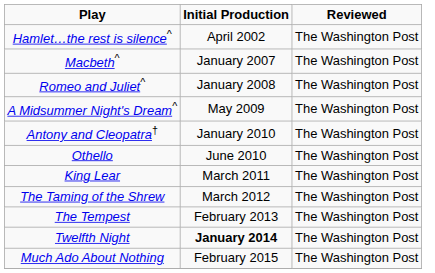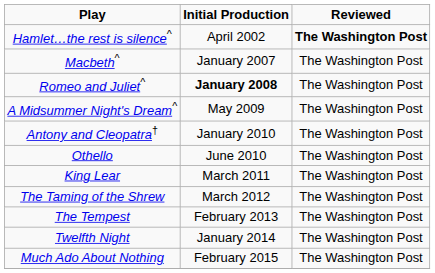Hamlet…the rest is silence^ | Reviewed: normal -> bold
Romeo and Juliet^ | Initial Production: normal -> bold
Twelfth Night | Initial Production: bold -> normal
